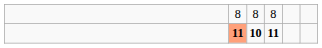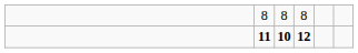row 2 | column 2: lightsalmon background -> no background
row 2 | column 4: 11 -> 12
